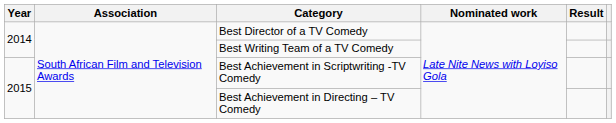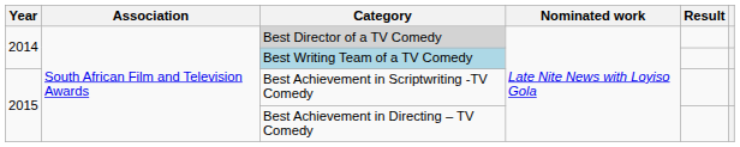Best Director of a TV Comedy | Category: no background -> lightgrey background
Best Writing Team of a TV Comedy | Category: no background -> lightblue background
